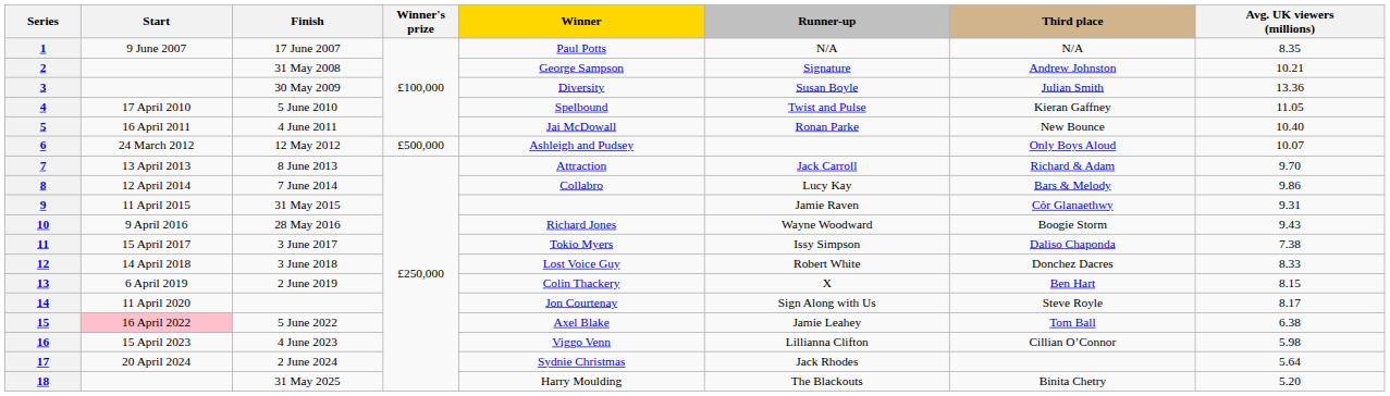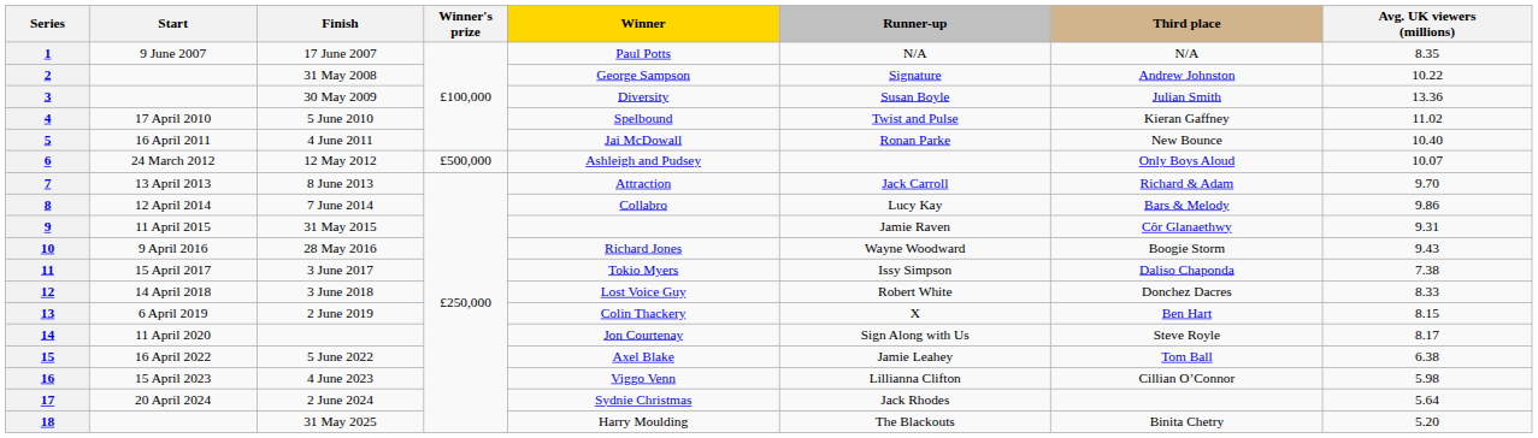2 | Avg. UK viewers (millions): 10.21 -> 10.22
4 | Avg. UK viewers (millions): 11.05 -> 11.02
15 | Start: pink background -> no background
